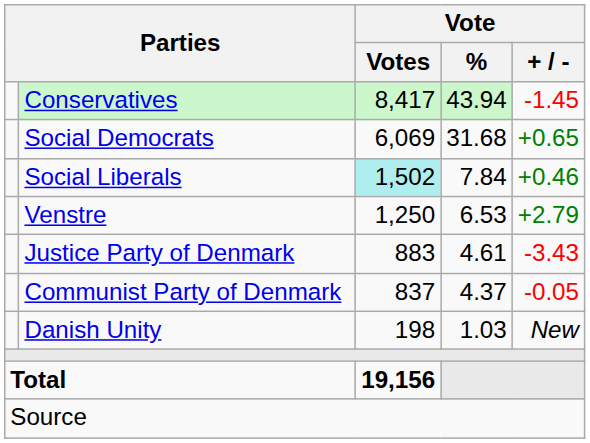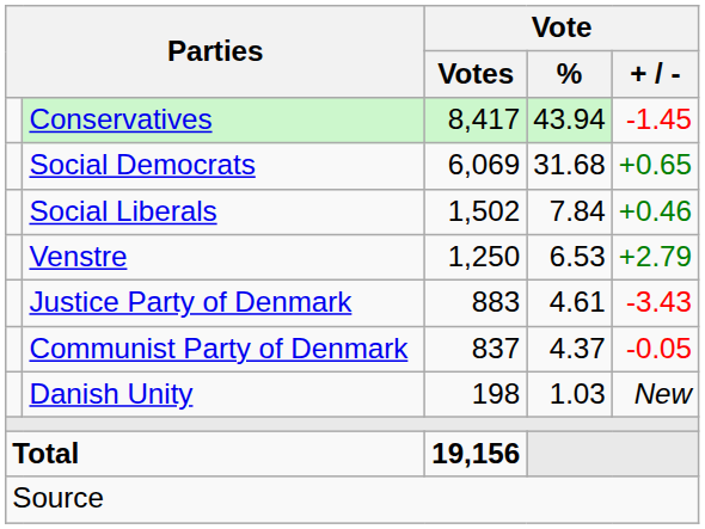Social Liberals | Vote / Votes: paleturquoise background -> no background
